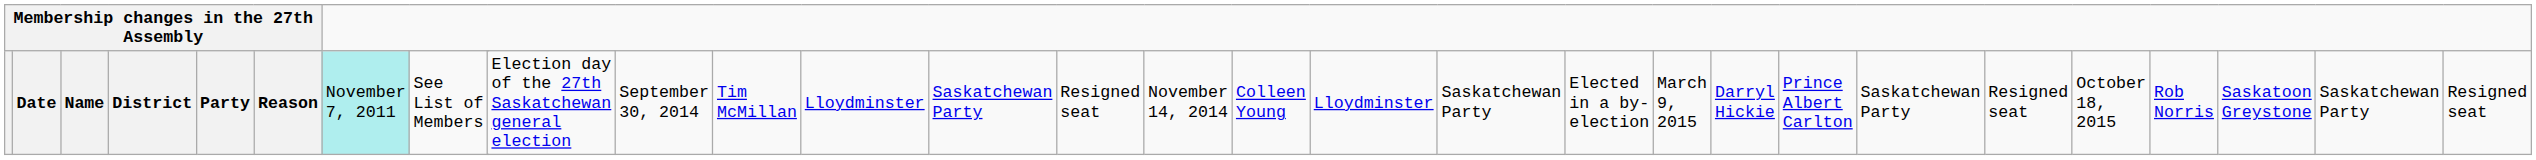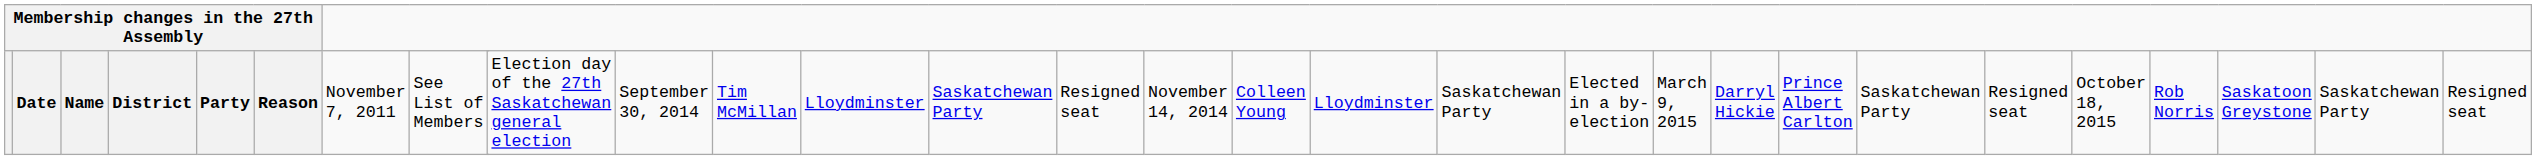Date | column 7: paleturquoise background -> no background
